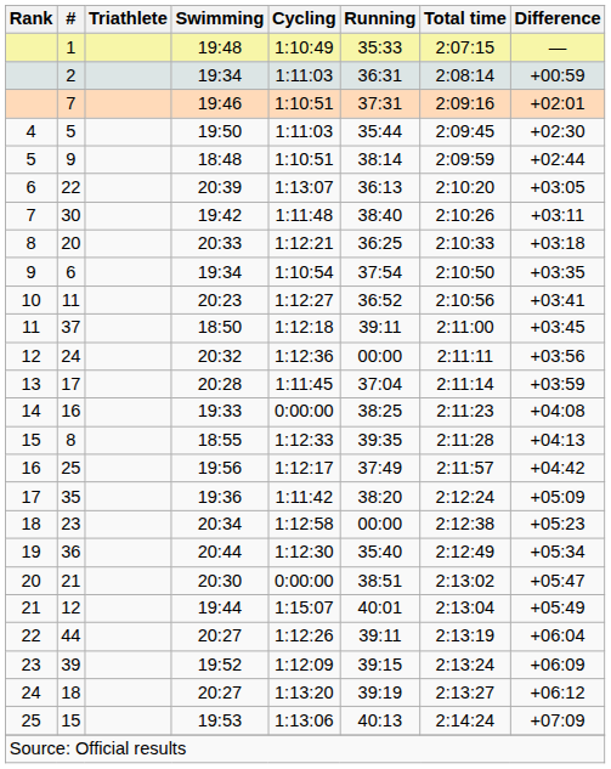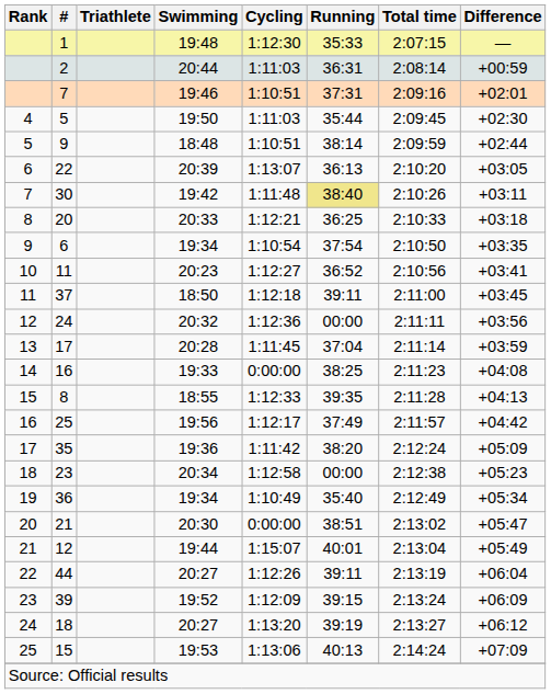1 | Cycling: 1:10:49 -> 1:12:30
2 | Swimming: 19:34 -> 20:44
30 | Running: no background -> khaki background
36 | Swimming: 20:44 -> 19:34
36 | Cycling: 1:12:30 -> 1:10:49
